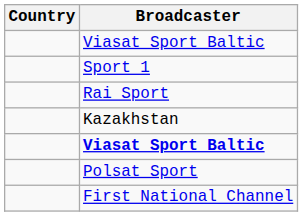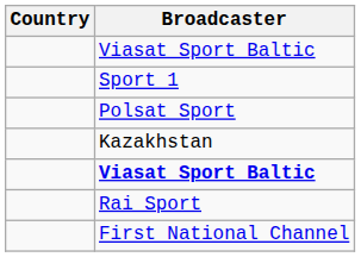row 4 | Broadcaster: Rai Sport -> Polsat Sport
row 7 | Broadcaster: Polsat Sport -> Rai Sport
